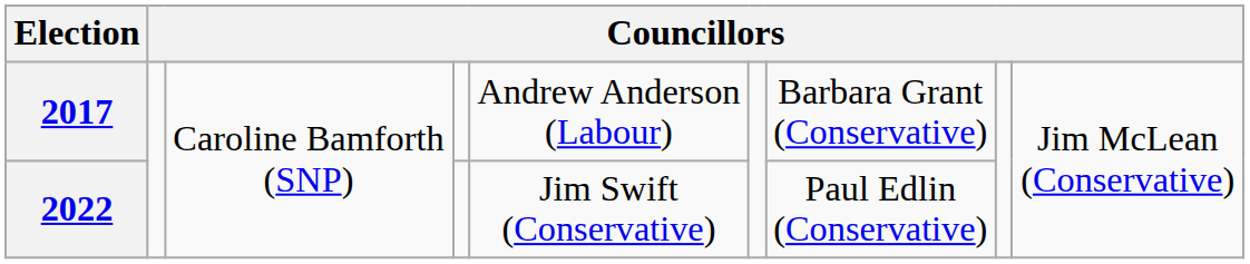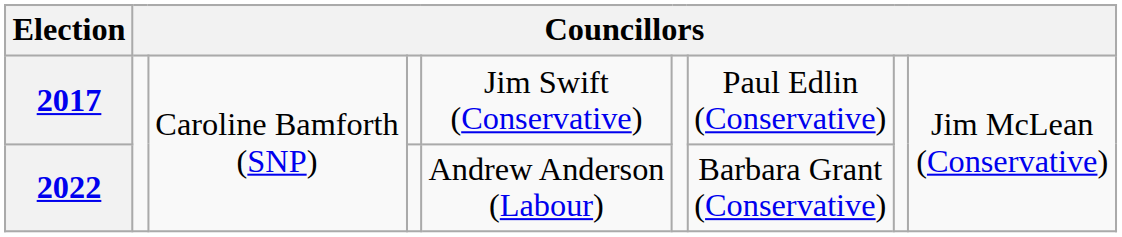2017 | column 5: Andrew Anderson (Labour) -> Jim Swift (Conservative)
2017 | column 7: Barbara Grant (Conservative) -> Paul Edlin (Conservative)
2022 | column 5: Jim Swift (Conservative) -> Andrew Anderson (Labour)
2022 | column 7: Paul Edlin (Conservative) -> Barbara Grant (Conservative)
